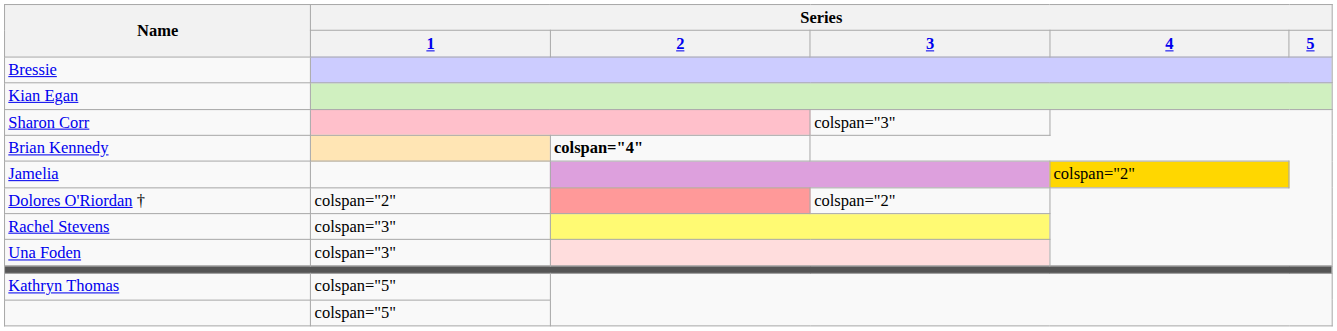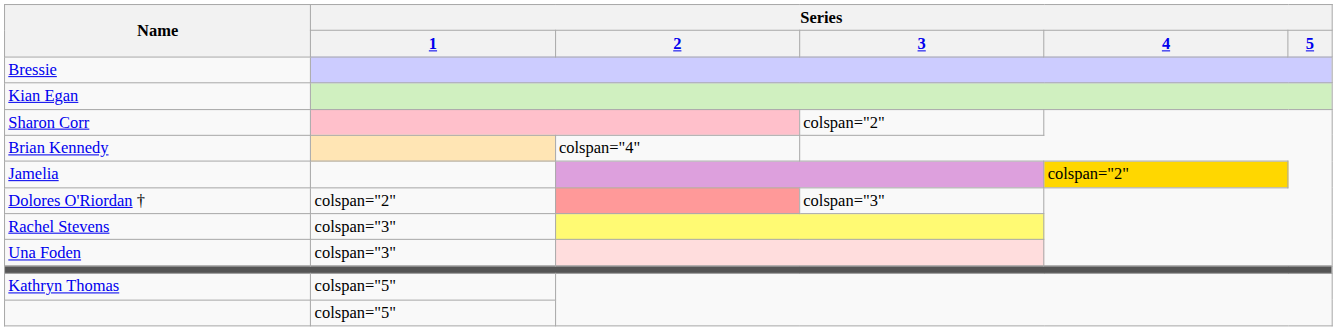Sharon Corr | Series / 3: colspan="3" -> colspan="2"
Brian Kennedy | Series / 2: bold -> normal
Dolores O'Riordan † | Series / 3: colspan="2" -> colspan="3"
